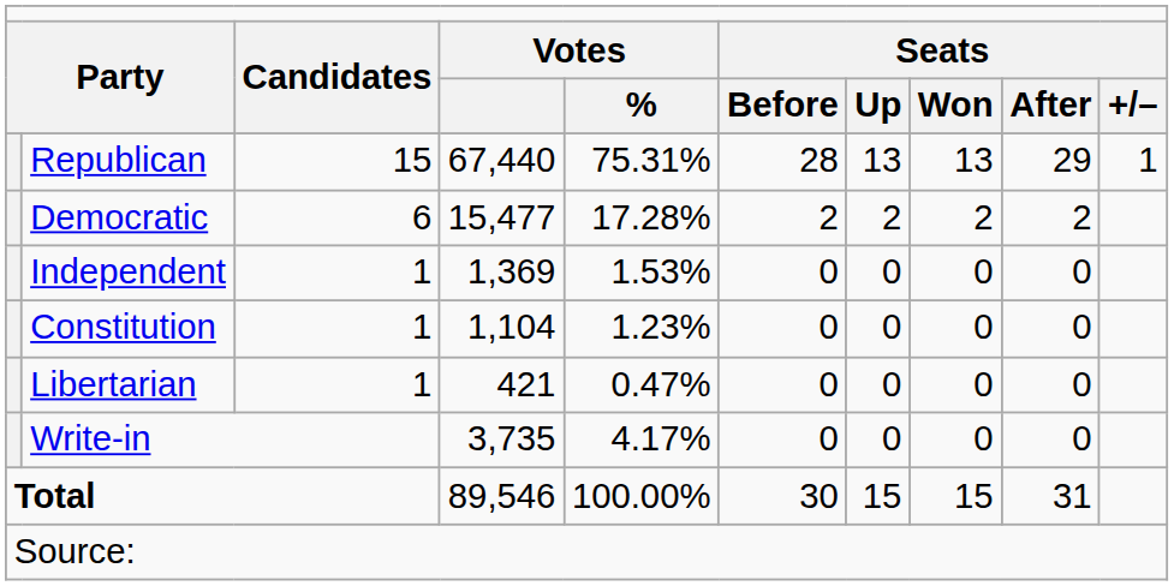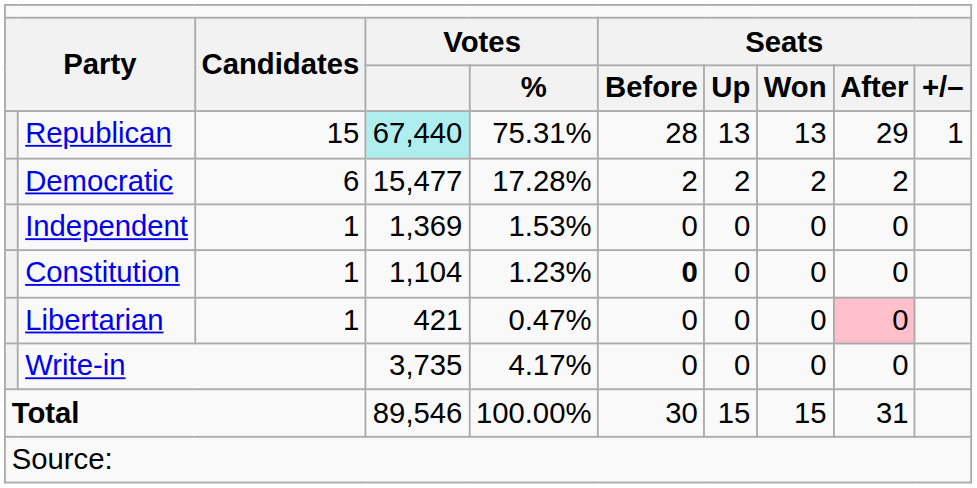Republican | column 4: no background -> paleturquoise background
Constitution | column 6: normal -> bold
Libertarian | column 9: no background -> pink background
